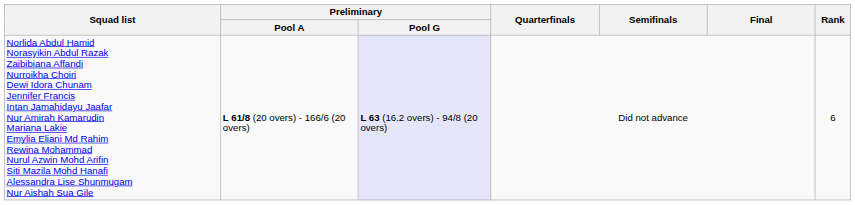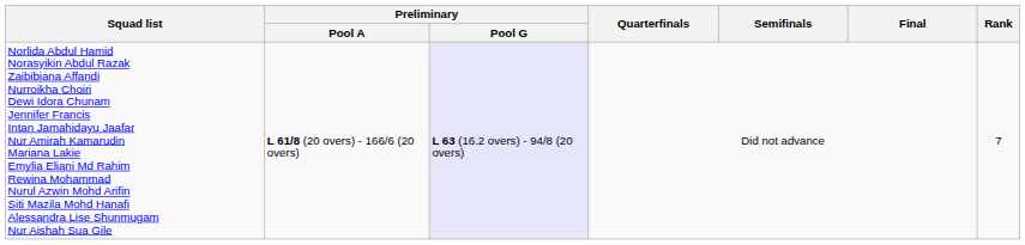row 3 | Rank: 6 -> 7
